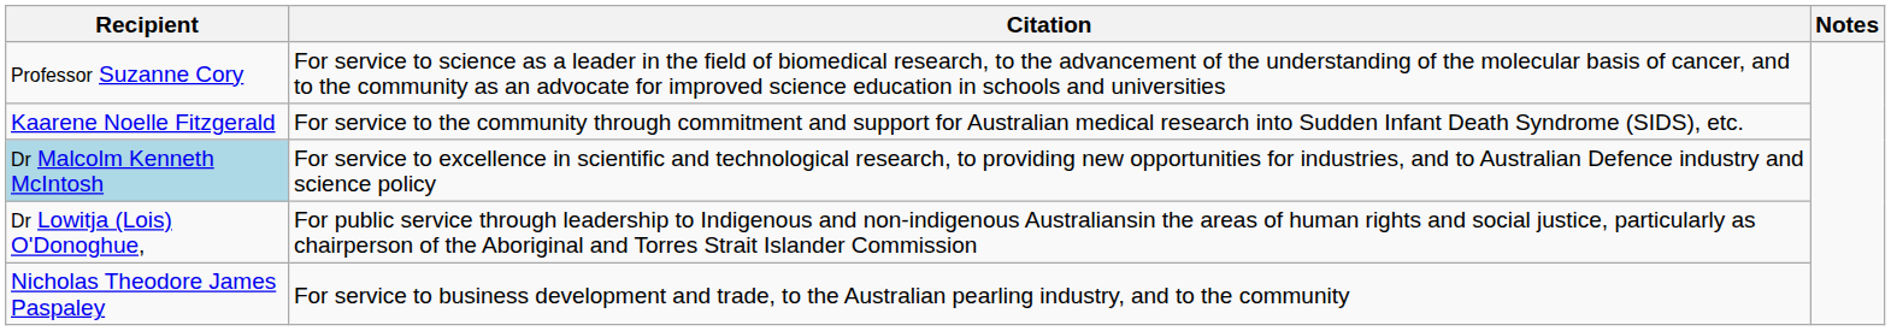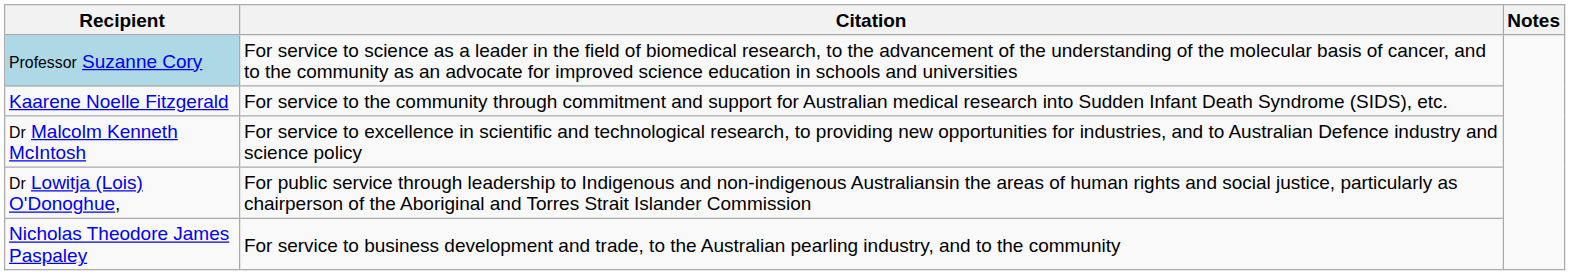Professor Suzanne Cory | Recipient: no background -> lightblue background
Dr Malcolm Kenneth McIntosh | Recipient: lightblue background -> no background
